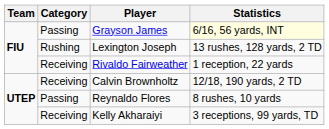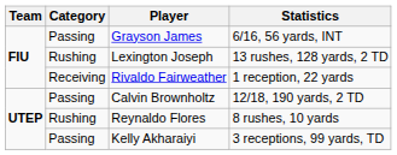Grayson James | Statistics: lightyellow background -> no background
Calvin Brownholtz | Category: Receiving -> Passing
Reynaldo Flores | Category: Passing -> Rushing
Kelly Akharaiyi | Category: Receiving -> Passing
